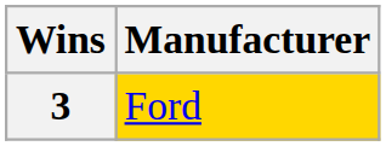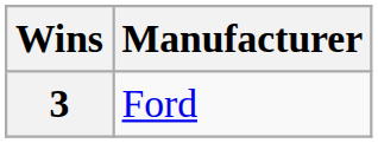3 | Manufacturer: gold background -> no background
